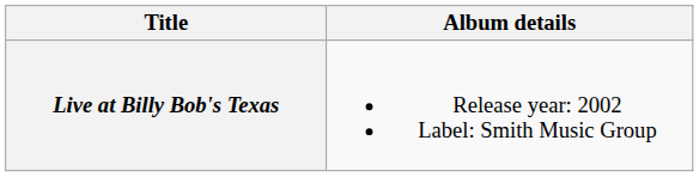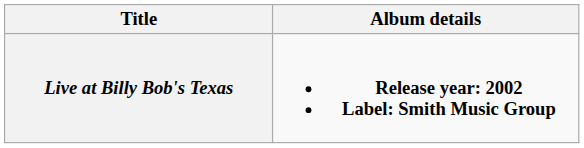Live at Billy Bob's Texas | Album details: normal -> bold
